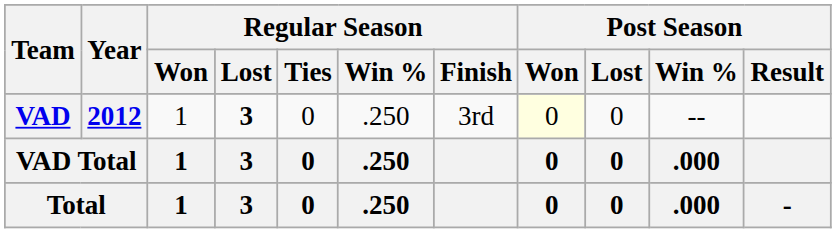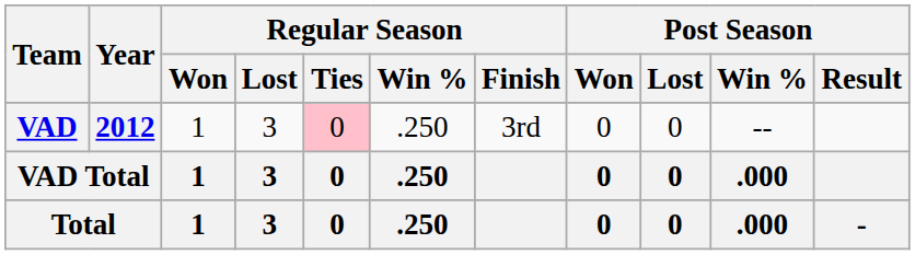VAD | Regular Season / Lost: bold -> normal
VAD | Regular Season / Ties: no background -> pink background
VAD | Post Season / Won: lightyellow background -> no background
